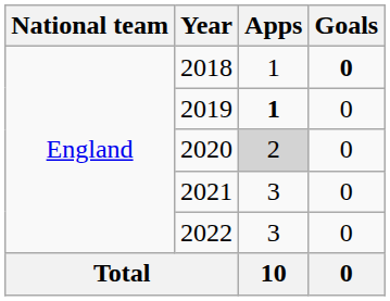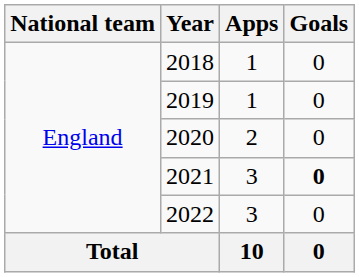2018 | Goals: bold -> normal
2019 | Apps: bold -> normal
2020 | Apps: lightgrey background -> no background
2021 | Goals: normal -> bold
